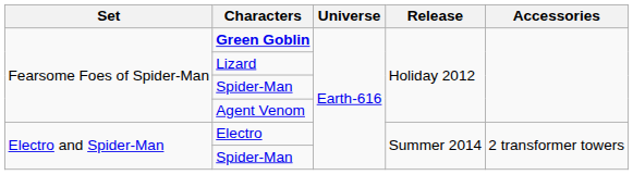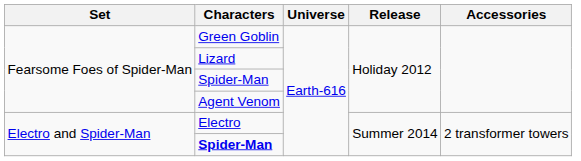Green Goblin | Characters: bold -> normal
Electro and Spider-Man / Spider-Man | Characters: normal -> bold
